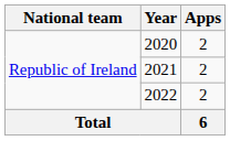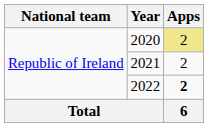2020 | Apps: no background -> khaki background
2022 | Apps: normal -> bold
